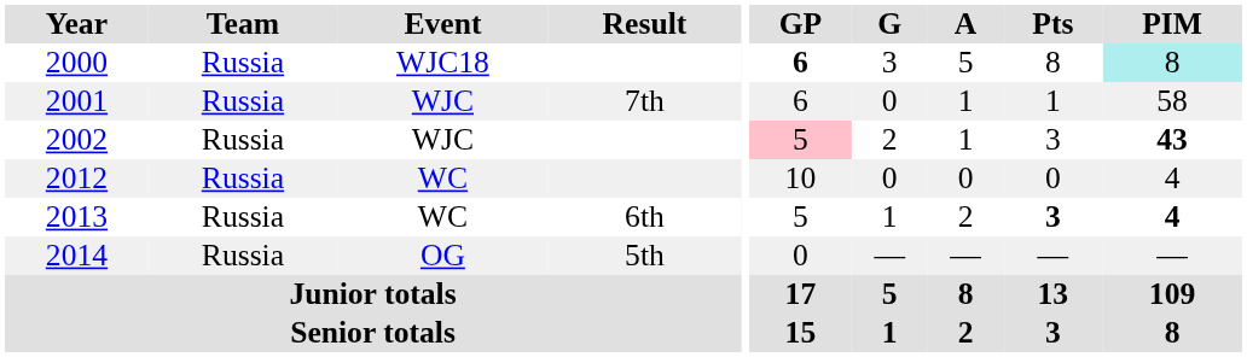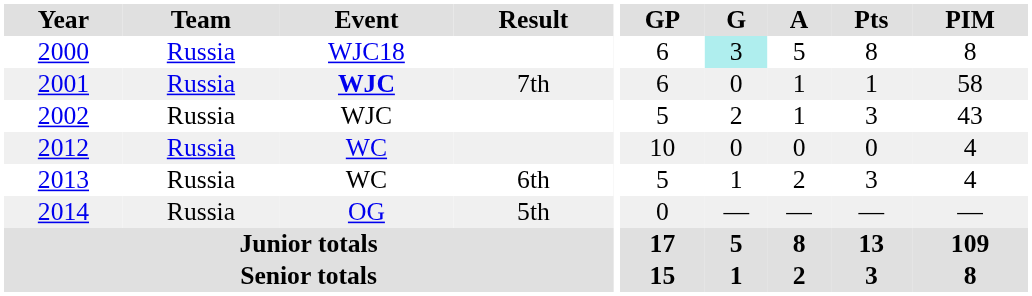2000 | GP: bold -> normal
2000 | G: no background -> paleturquoise background
2000 | PIM: paleturquoise background -> no background
2001 | Event: normal -> bold
2002 | GP: pink background -> no background
2002 | PIM: bold -> normal
2013 | Pts: bold -> normal
2013 | PIM: bold -> normal
